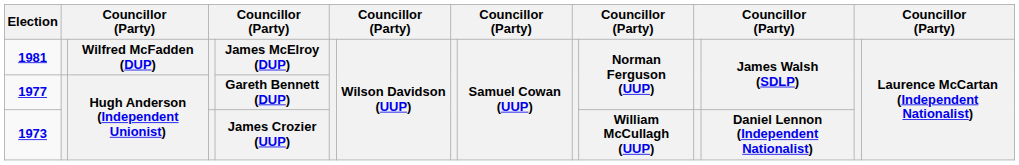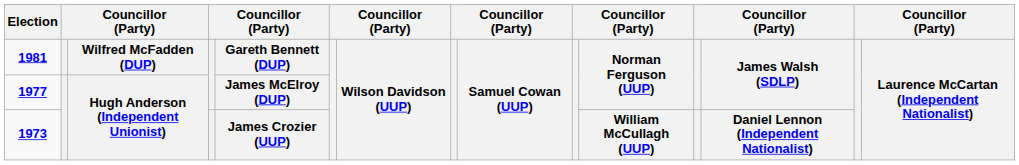1981 | column 5: James McElroy (DUP) -> Gareth Bennett (DUP)
1977 | column 5: Gareth Bennett (DUP) -> James McElroy (DUP)
